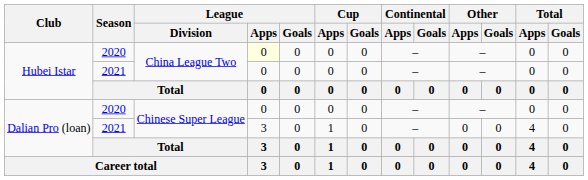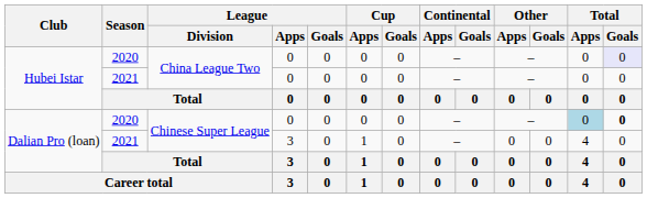Hubei Istar / 2020 | League / Apps: lightyellow background -> no background
Hubei Istar / 2020 | Total / Goals: no background -> lavender background
Dalian Pro (loan) / 2020 | Total / Apps: no background -> lightblue background
Dalian Pro (loan) / 2020 | Total / Goals: normal -> bold
